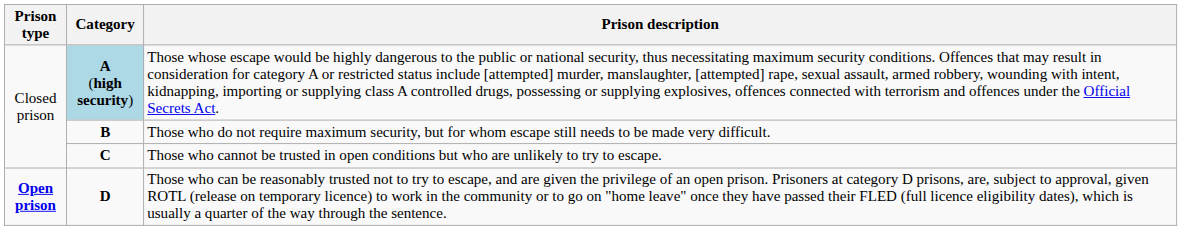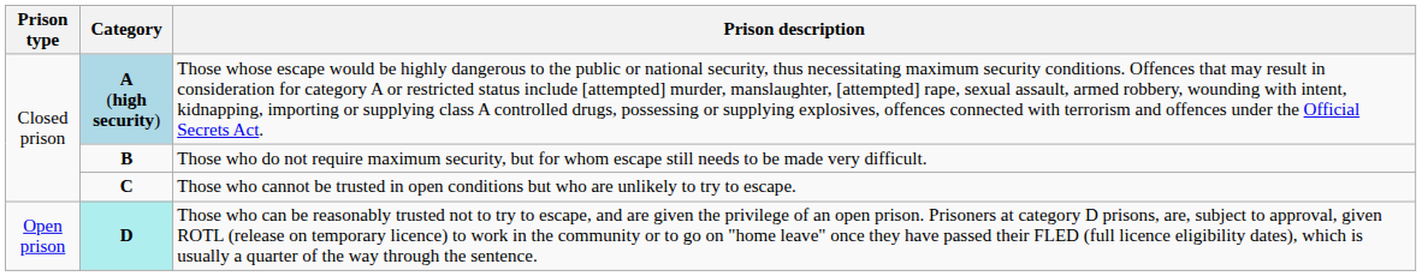row 5 | Prison type: bold -> normal
row 5 | Category: no background -> paleturquoise background
